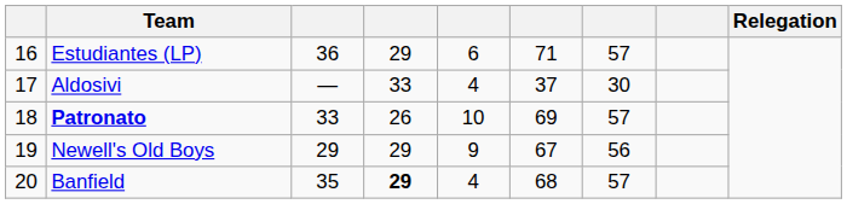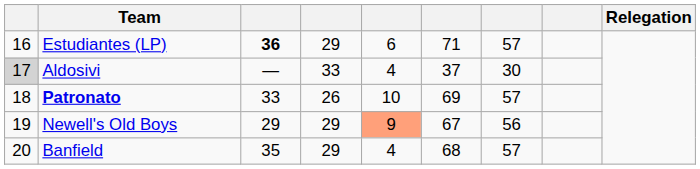Estudiantes (LP) | column 3: normal -> bold
Aldosivi | column 1: no background -> lightgrey background
Newell's Old Boys | column 5: no background -> lightsalmon background
Banfield | column 4: bold -> normal
